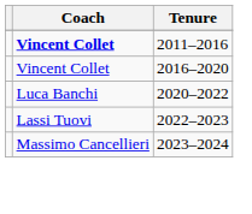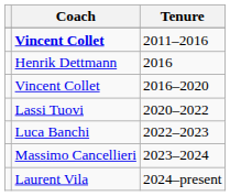+ row: Henrik Dettmann | 2016
2020–2022 | Coach: Luca Banchi -> Lassi Tuovi
2022–2023 | Coach: Lassi Tuovi -> Luca Banchi
+ row: Laurent Vila | 2024–present
